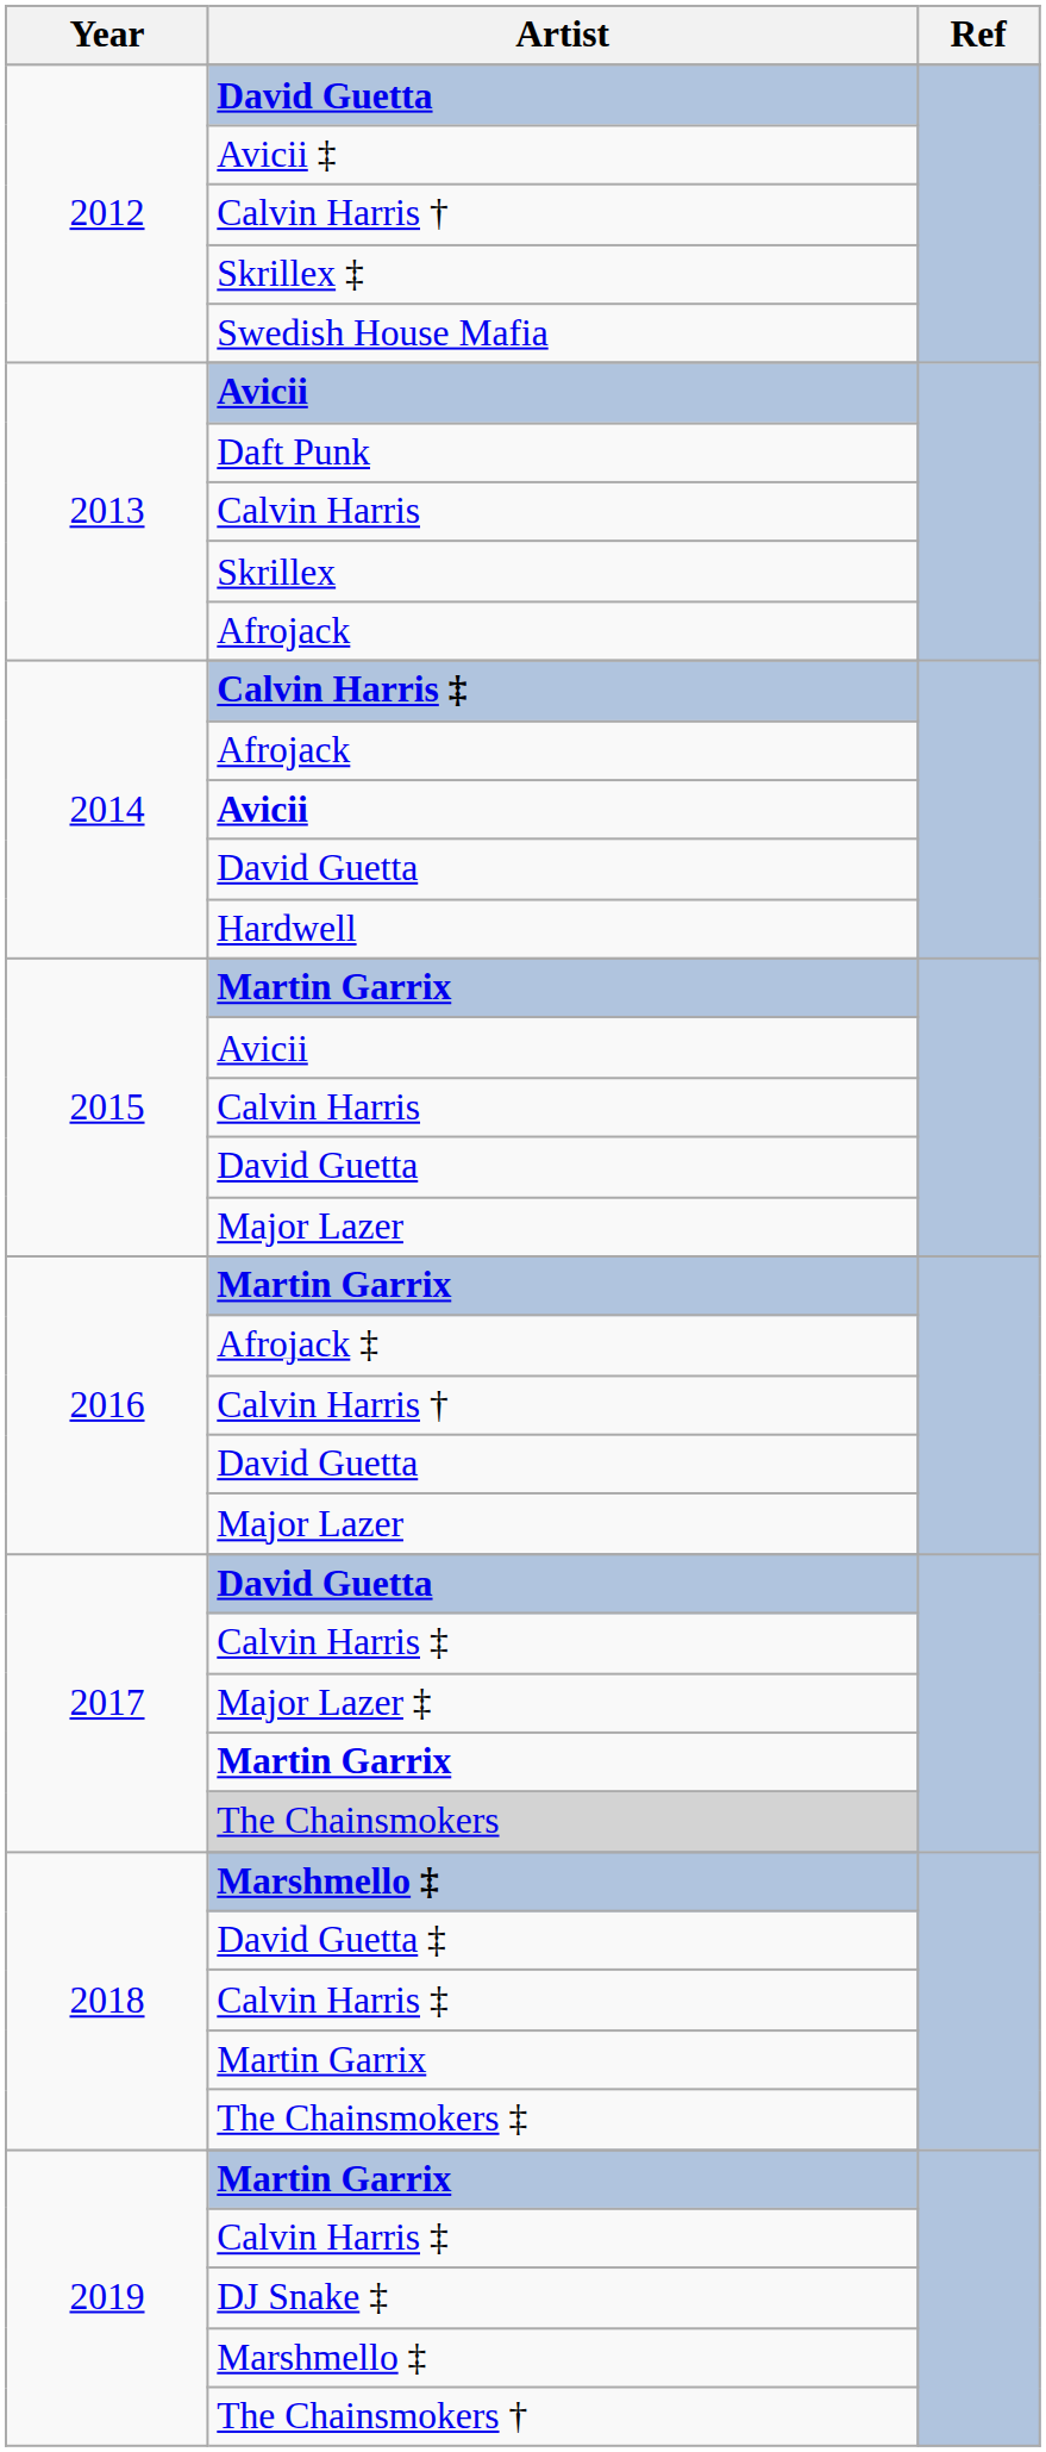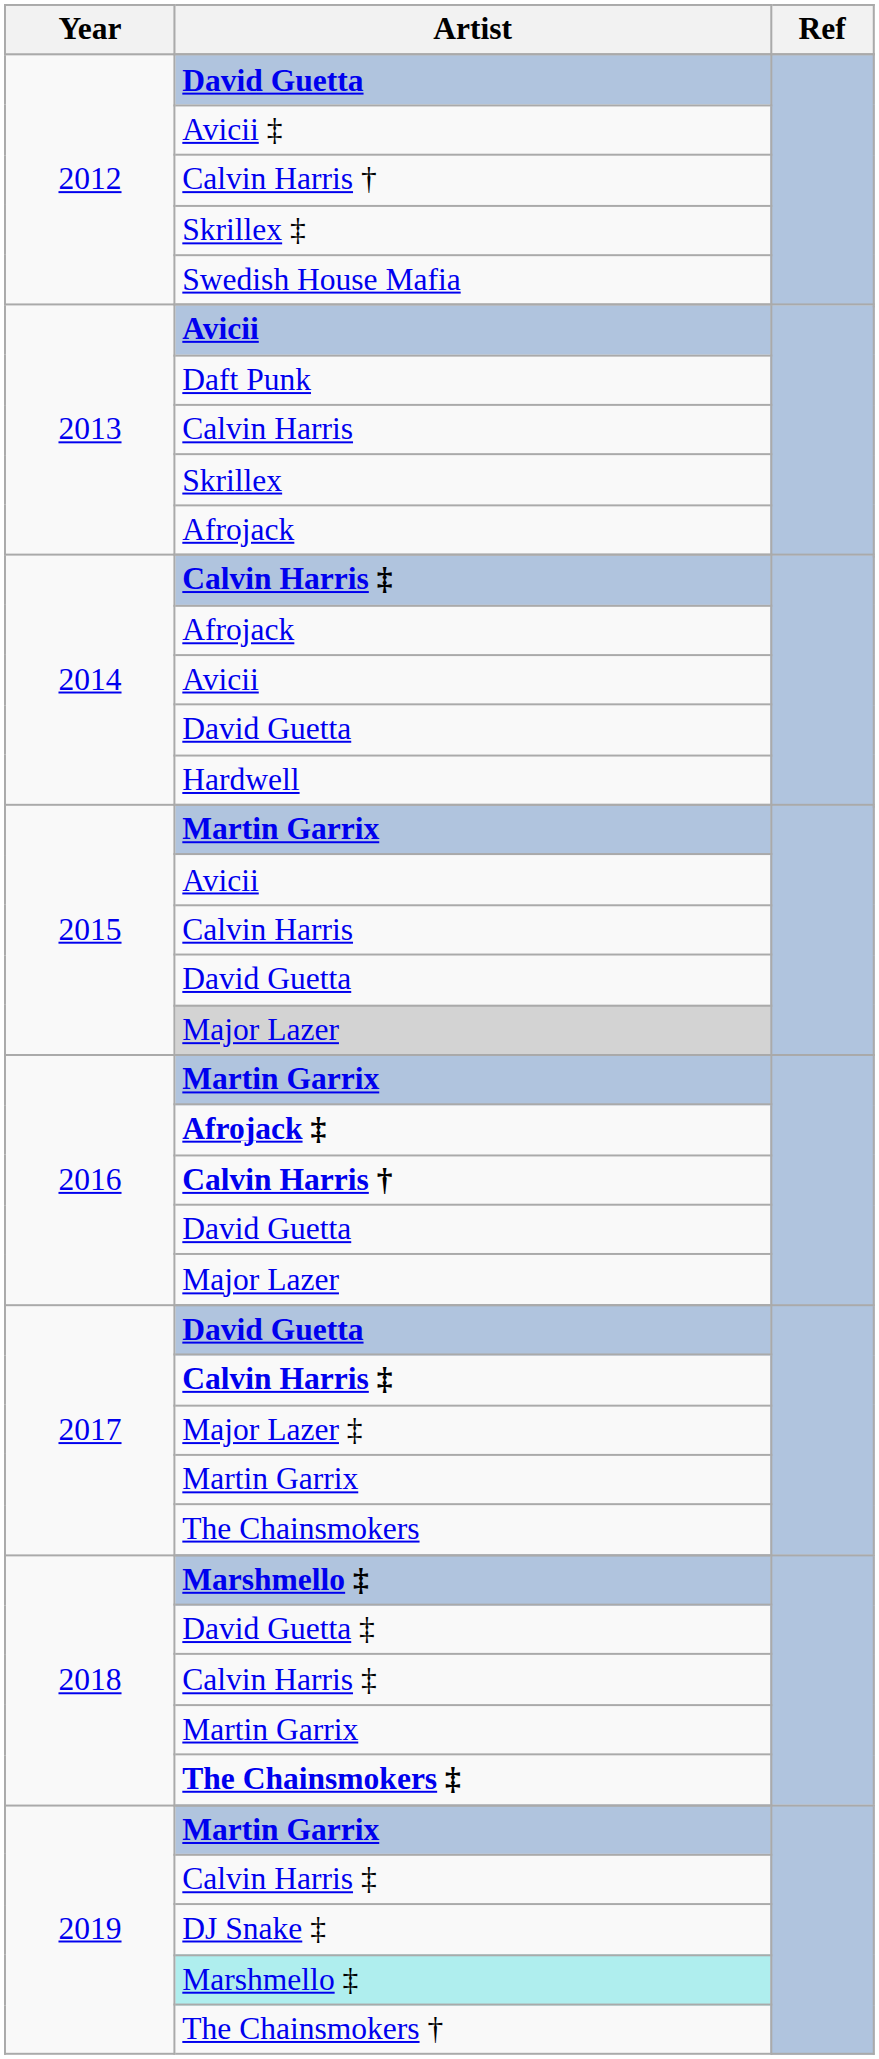2014 / Avicii | Artist: bold -> normal
2015 / Major Lazer | Artist: no background -> lightgrey background
Afrojack ‡ | Artist: normal -> bold
2016 / Calvin Harris † | Artist: normal -> bold
2017 / Calvin Harris ‡ | Artist: normal -> bold
2017 / Martin Garrix | Artist: bold -> normal
The Chainsmokers | Artist: lightgrey background -> no background
The Chainsmokers ‡ | Artist: normal -> bold
2019 / Marshmello ‡ | Artist: no background -> paleturquoise background
